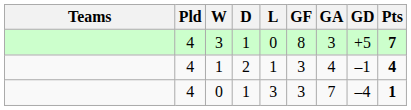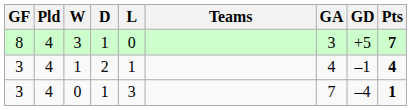columns swapped: Teams <-> GF
